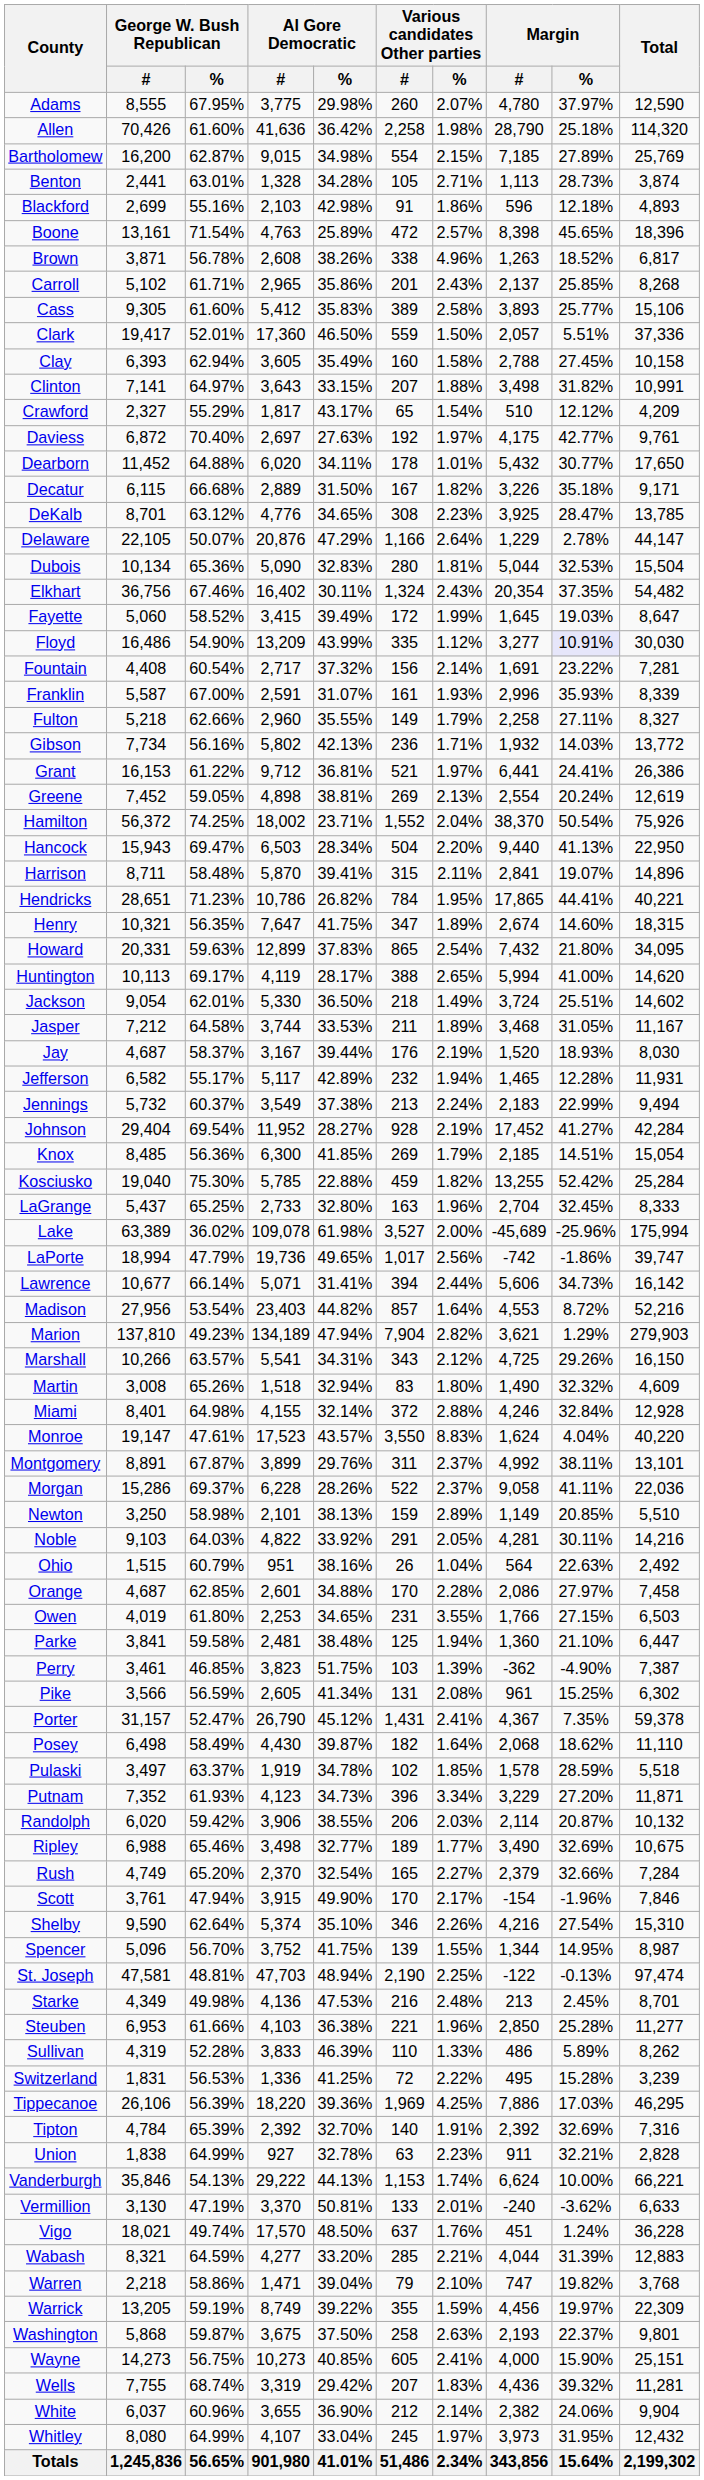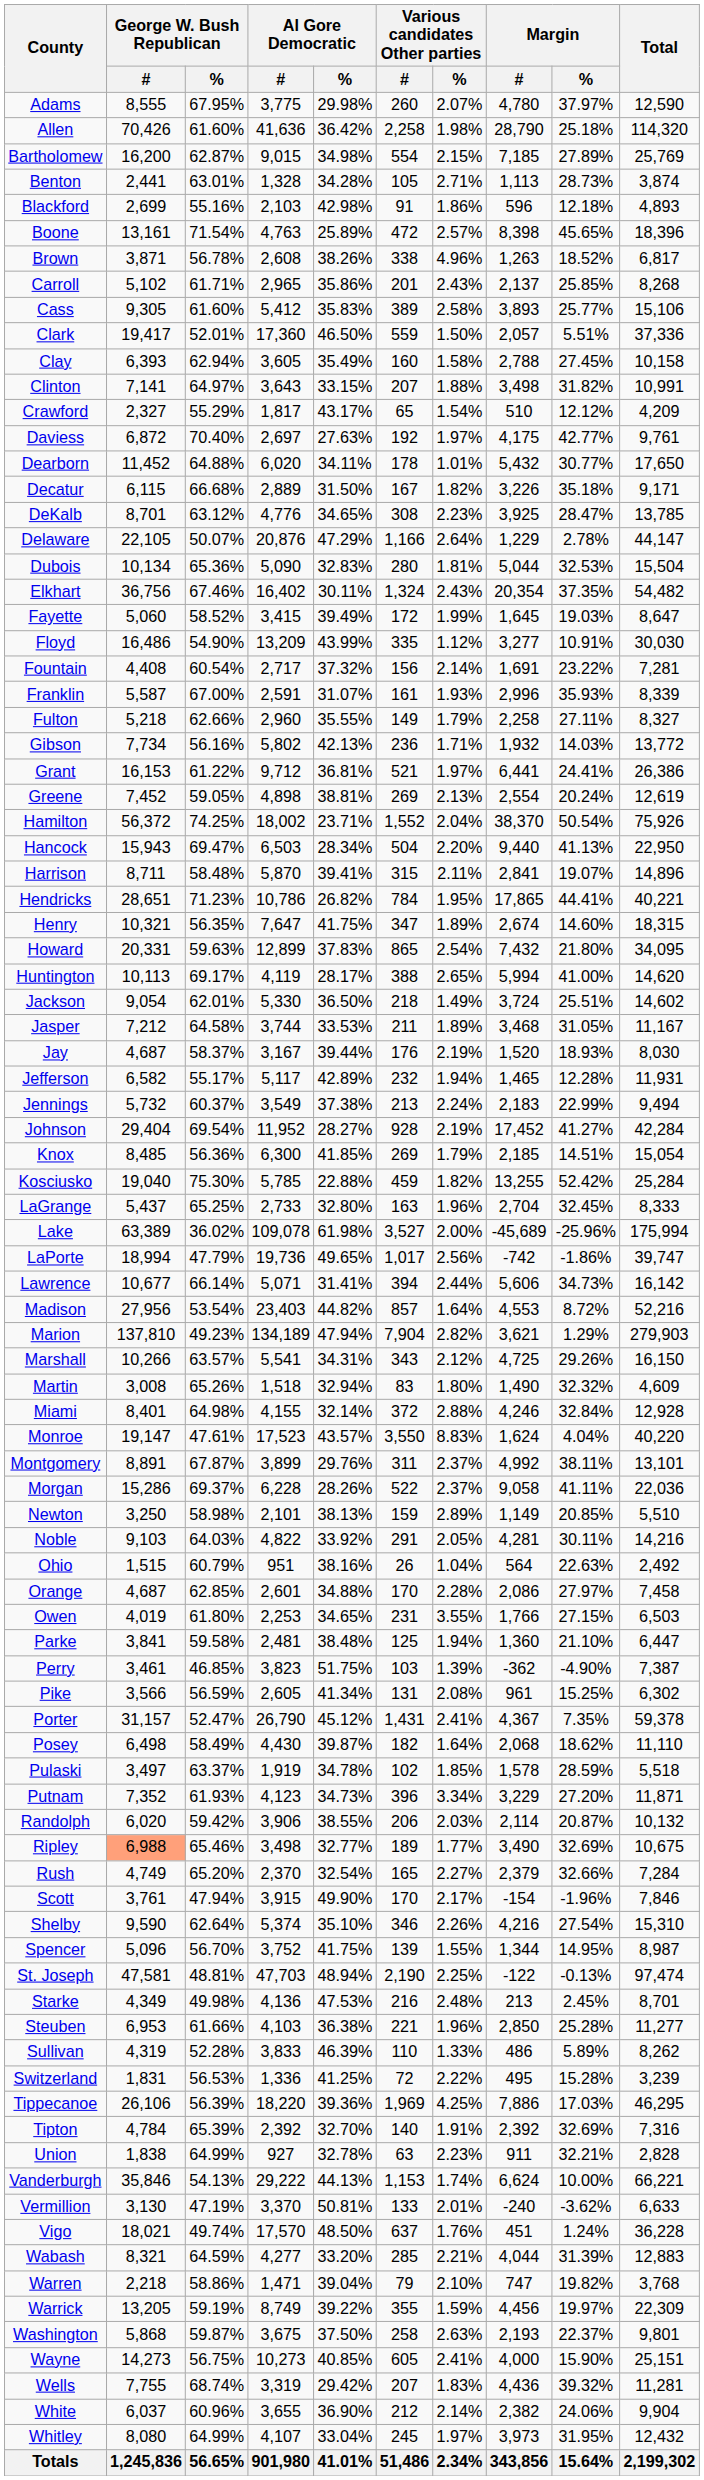Floyd | Margin / %: lavender background -> no background
Ripley | George W. Bush Republican / #: no background -> lightsalmon background
